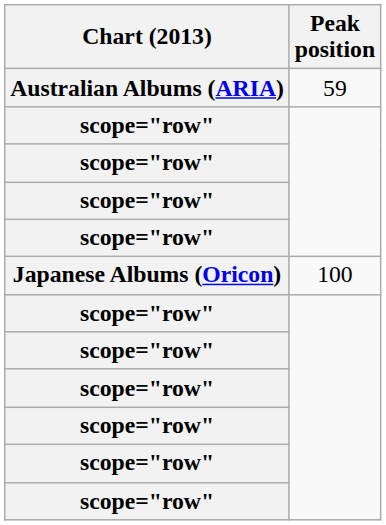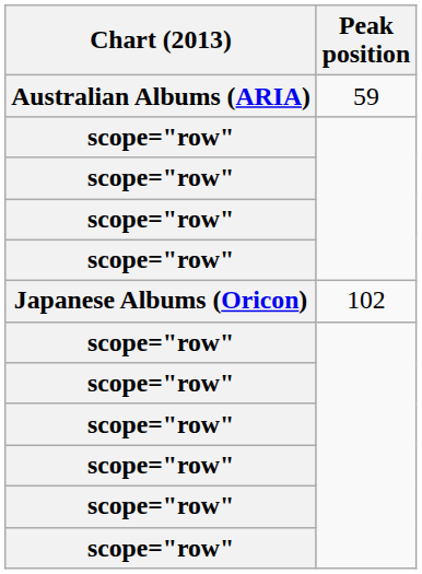Japanese Albums (Oricon) | Peak position: 100 -> 102
